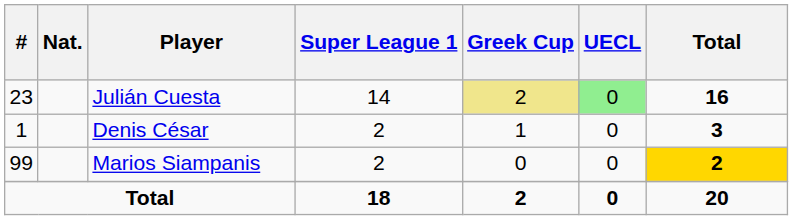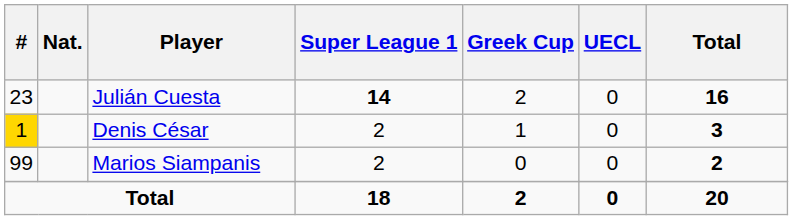Julián Cuesta | Super League 1: normal -> bold
Julián Cuesta | Greek Cup: khaki background -> no background
Julián Cuesta | UECL: lightgreen background -> no background
Denis César | #: no background -> gold background
Marios Siampanis | Total: gold background -> no background
